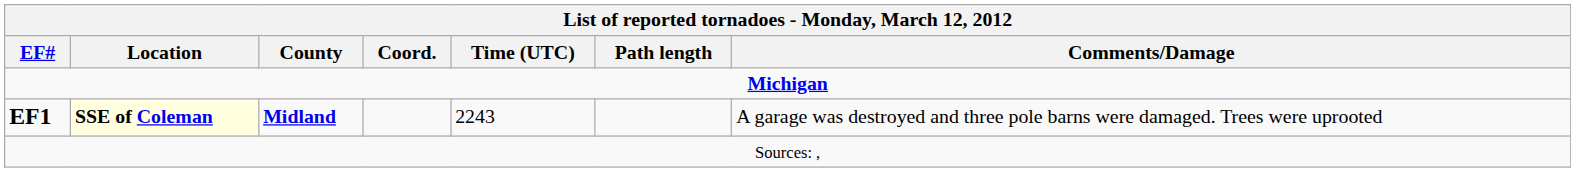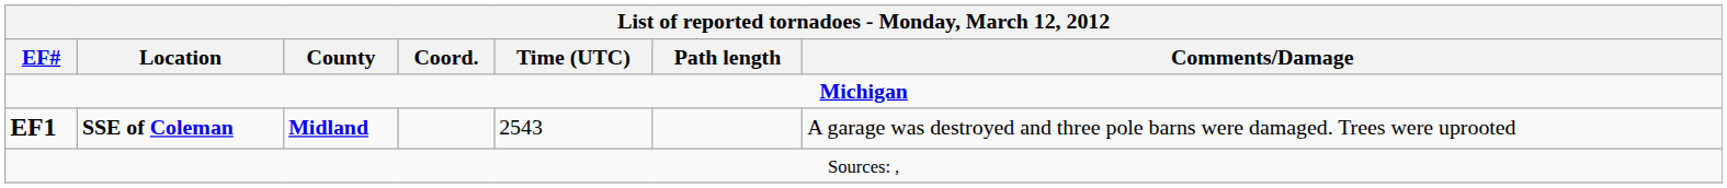EF1 | Location: lightyellow background -> no background
EF1 | Time (UTC): 2243 -> 2543
